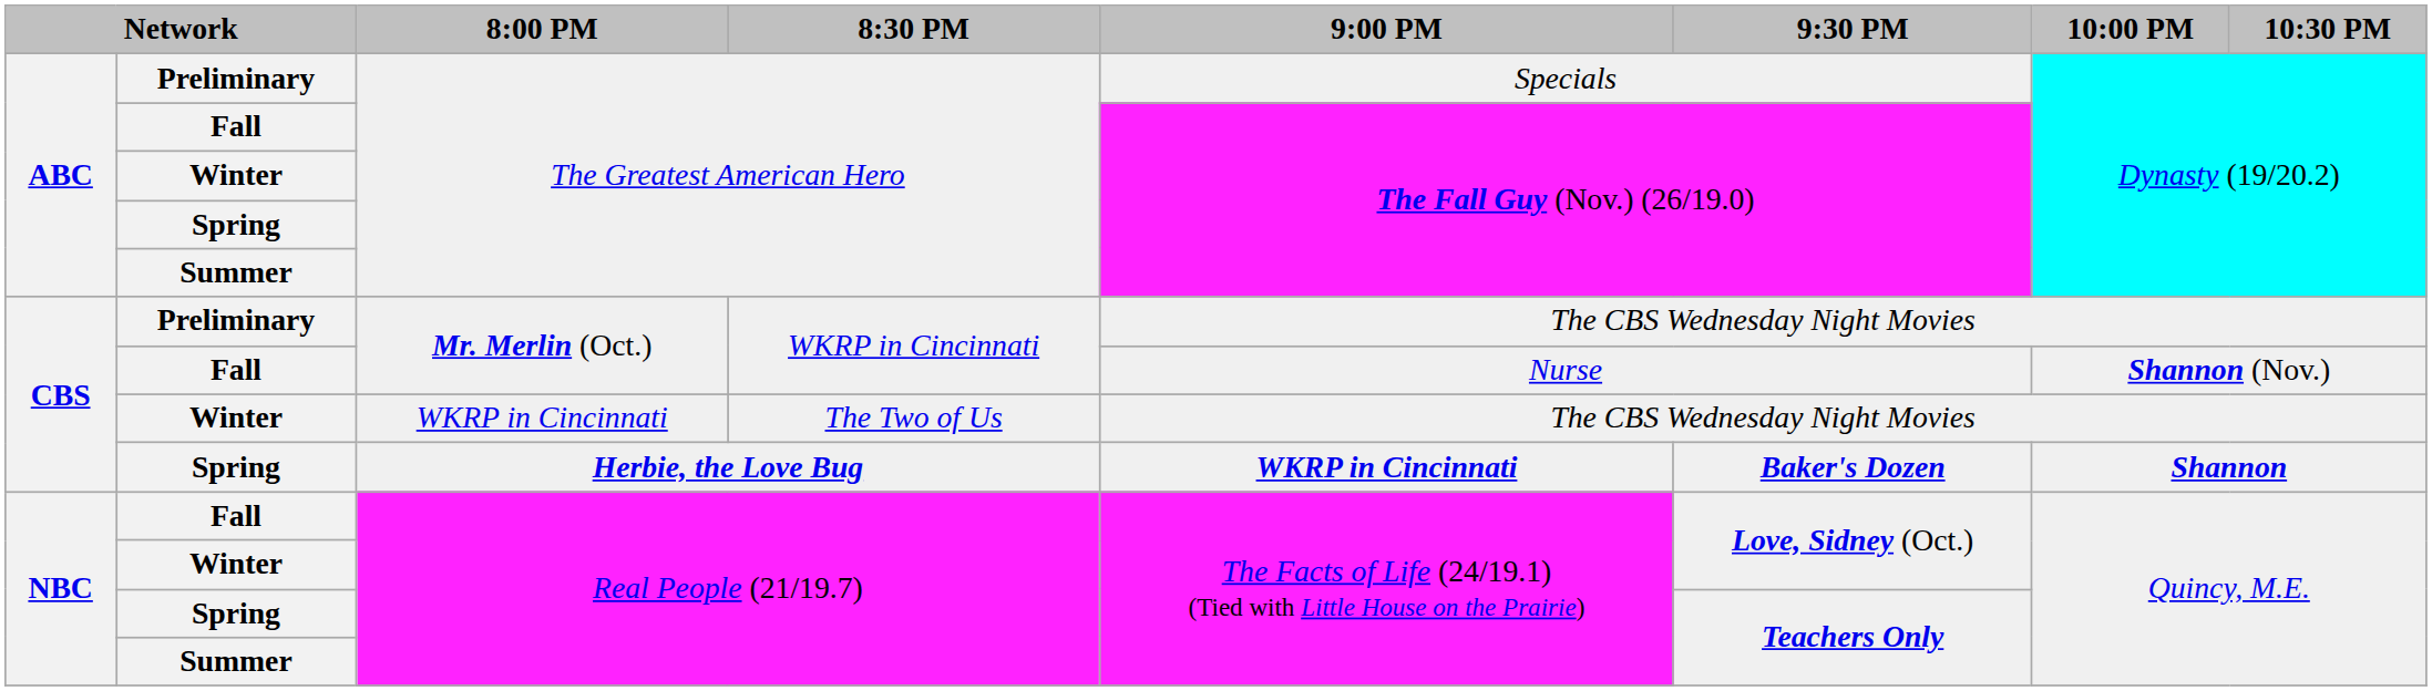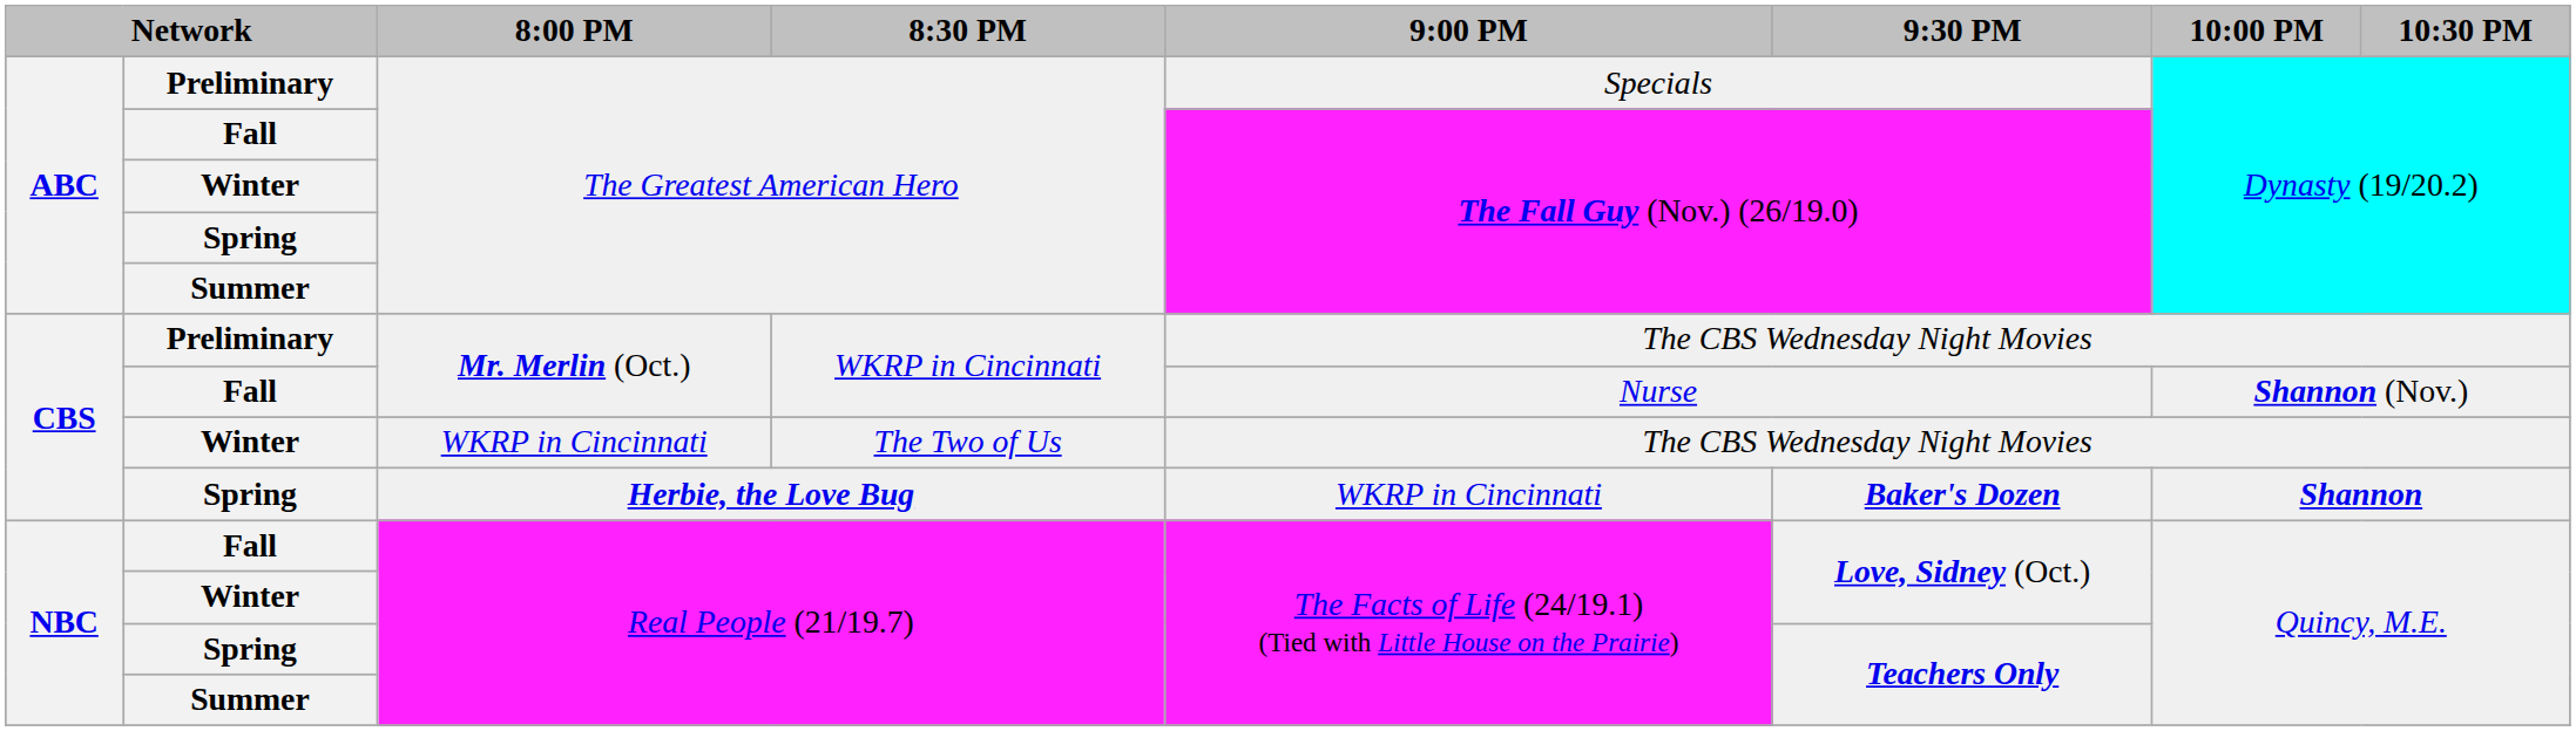Herbie, the Love Bug | 9:00 PM: bold -> normal
